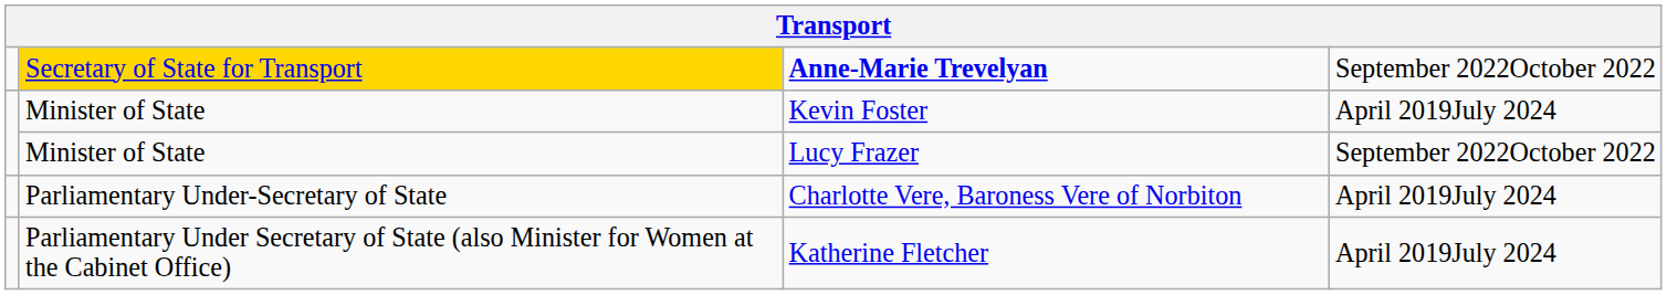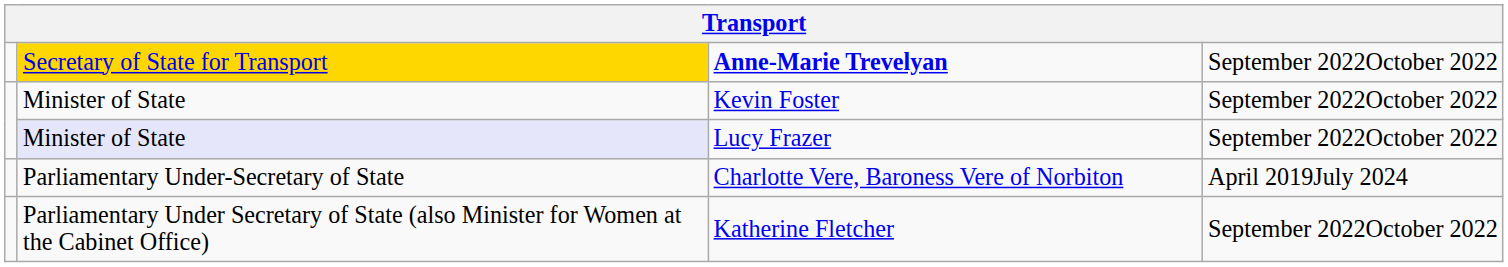Kevin Foster | column 4: April 2019July 2024 -> September 2022October 2022
Lucy Frazer | column 2: no background -> lavender background
Katherine Fletcher | column 4: April 2019July 2024 -> September 2022October 2022
